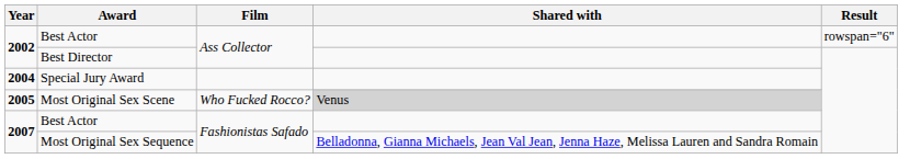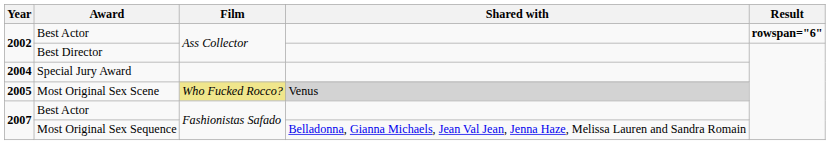2002 / Best Actor | Result: normal -> bold
Most Original Sex Scene | Film: no background -> khaki background
